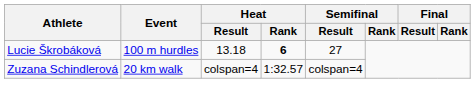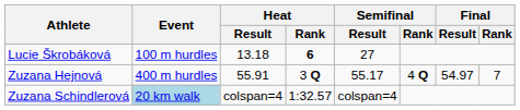+ row: Zuzana Hejnová | 400 m hurdles | 55.91 | 3 Q | 55.17 | 4 Q | 54.97 | 7
Zuzana Schindlerová | Event: no background -> lightblue background
